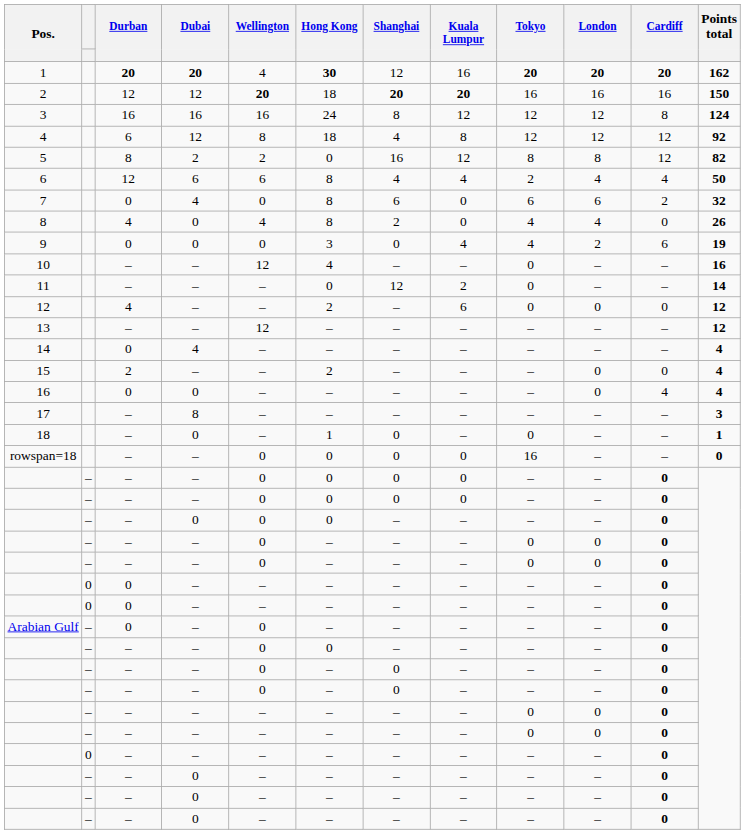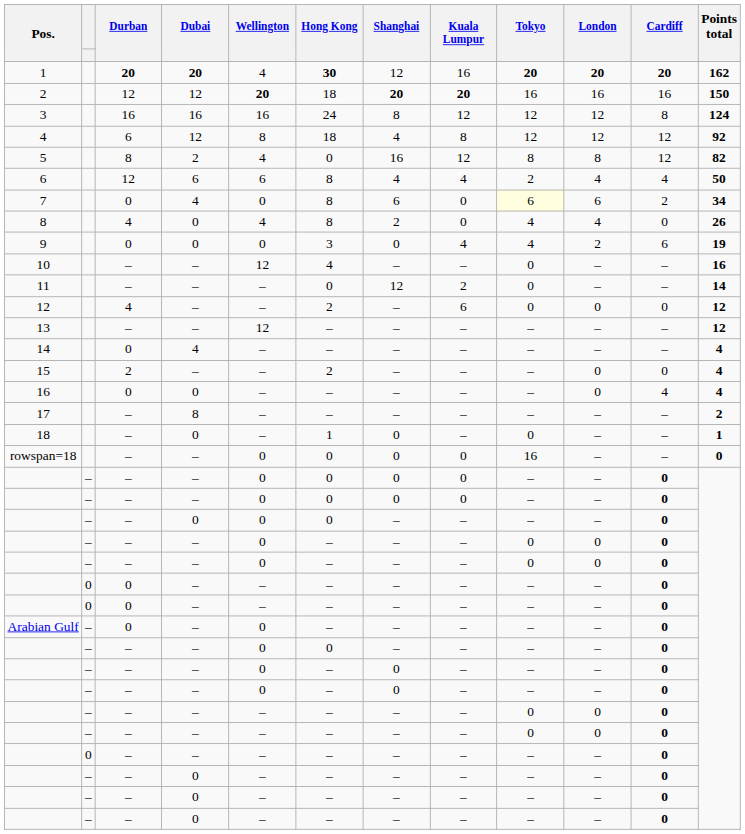5 | Wellington: 2 -> 4
7 | Tokyo: no background -> lightyellow background
7 | Points total: 32 -> 34
17 | Points total: 3 -> 2
